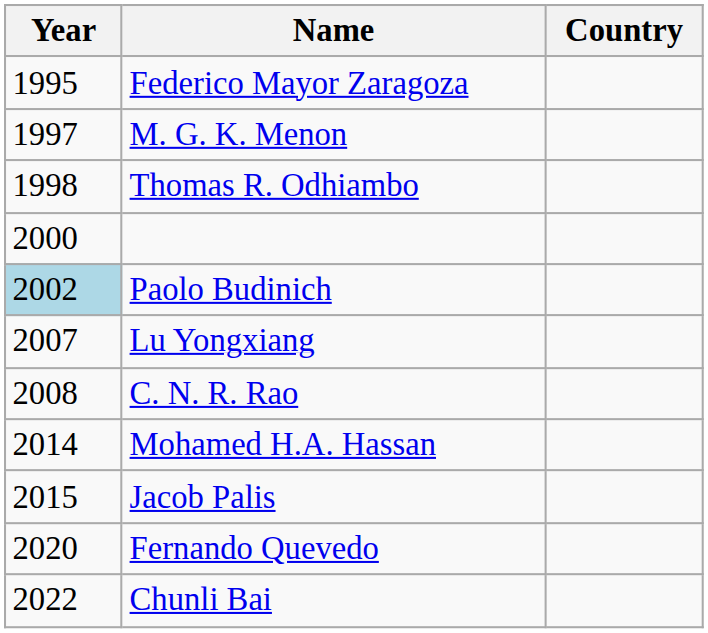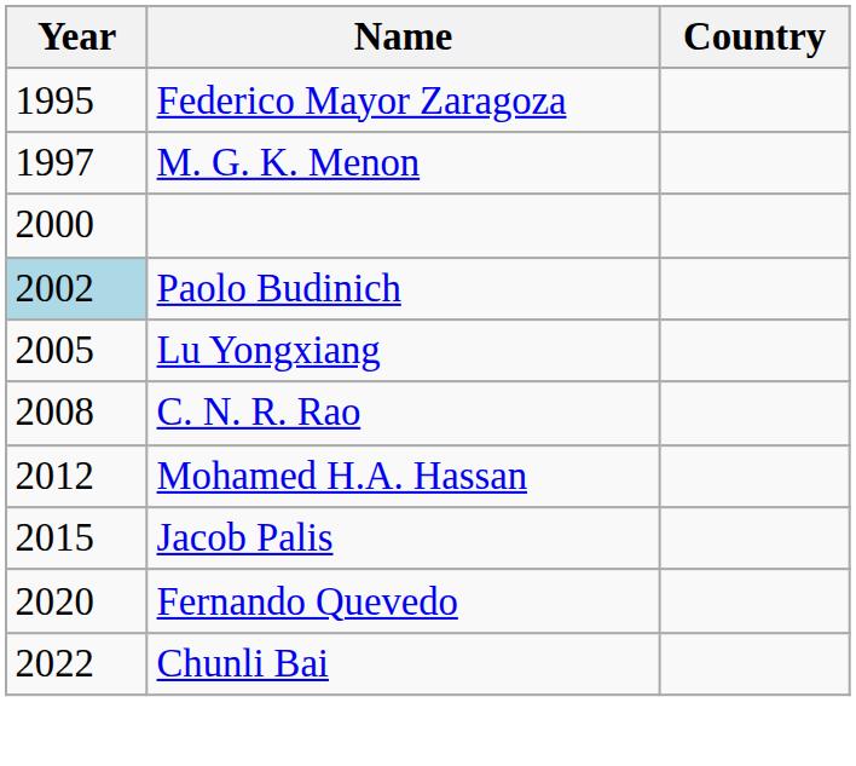- row: 1998 | Thomas R. Odhiambo
Lu Yongxiang | Year: 2007 -> 2005
Mohamed H.A. Hassan | Year: 2014 -> 2012
